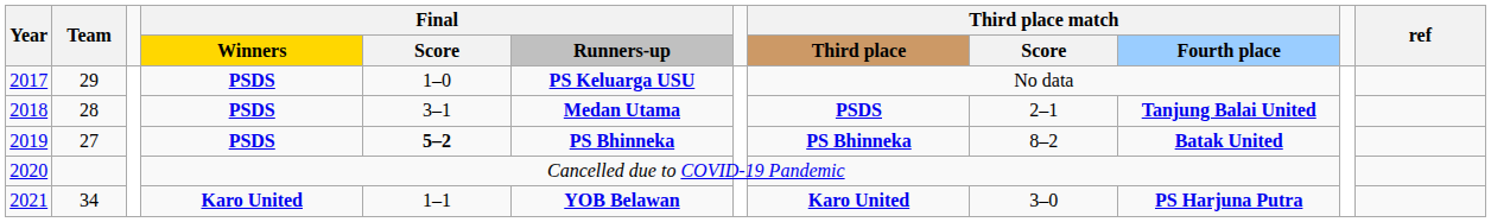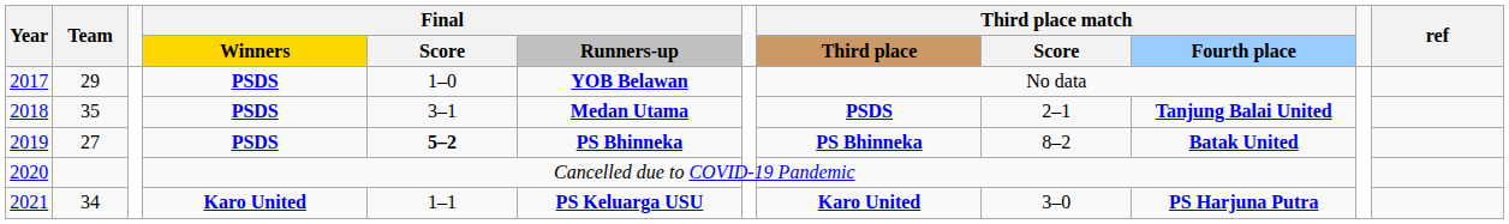2017 | Final / Runners-up: PS Keluarga USU -> YOB Belawan
2018 | Team: 28 -> 35
2021 | Final / Runners-up: YOB Belawan -> PS Keluarga USU
